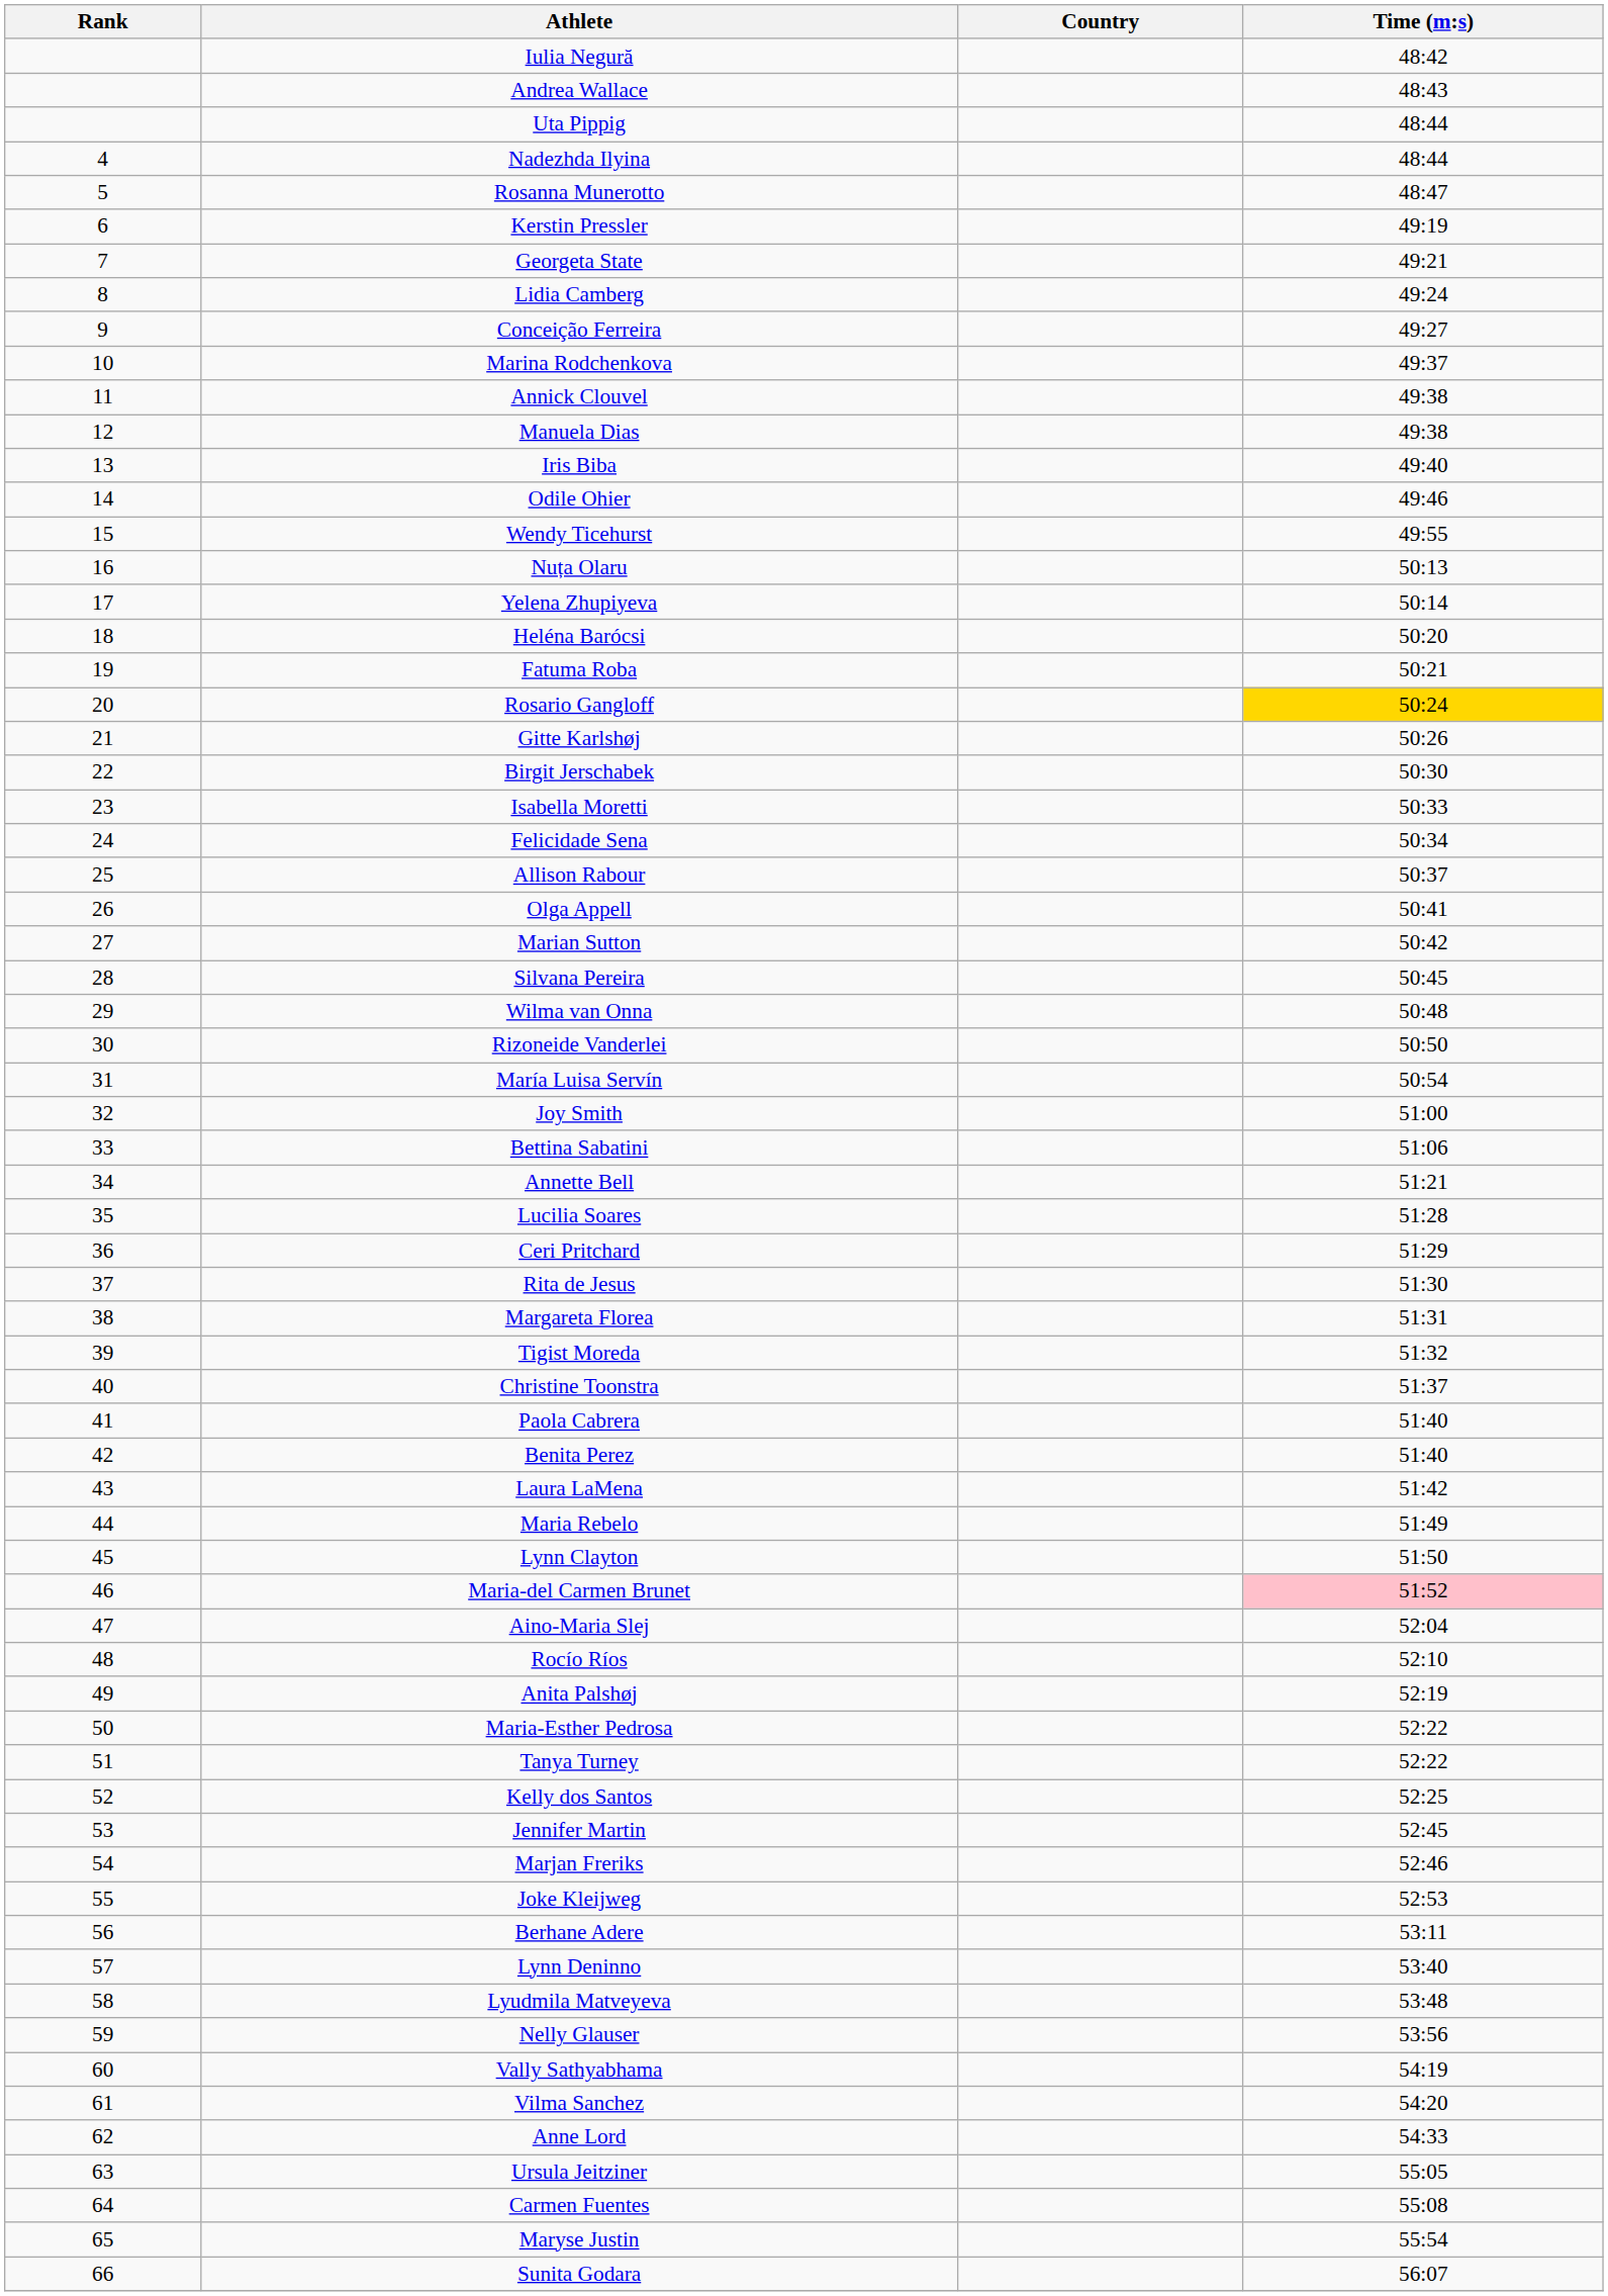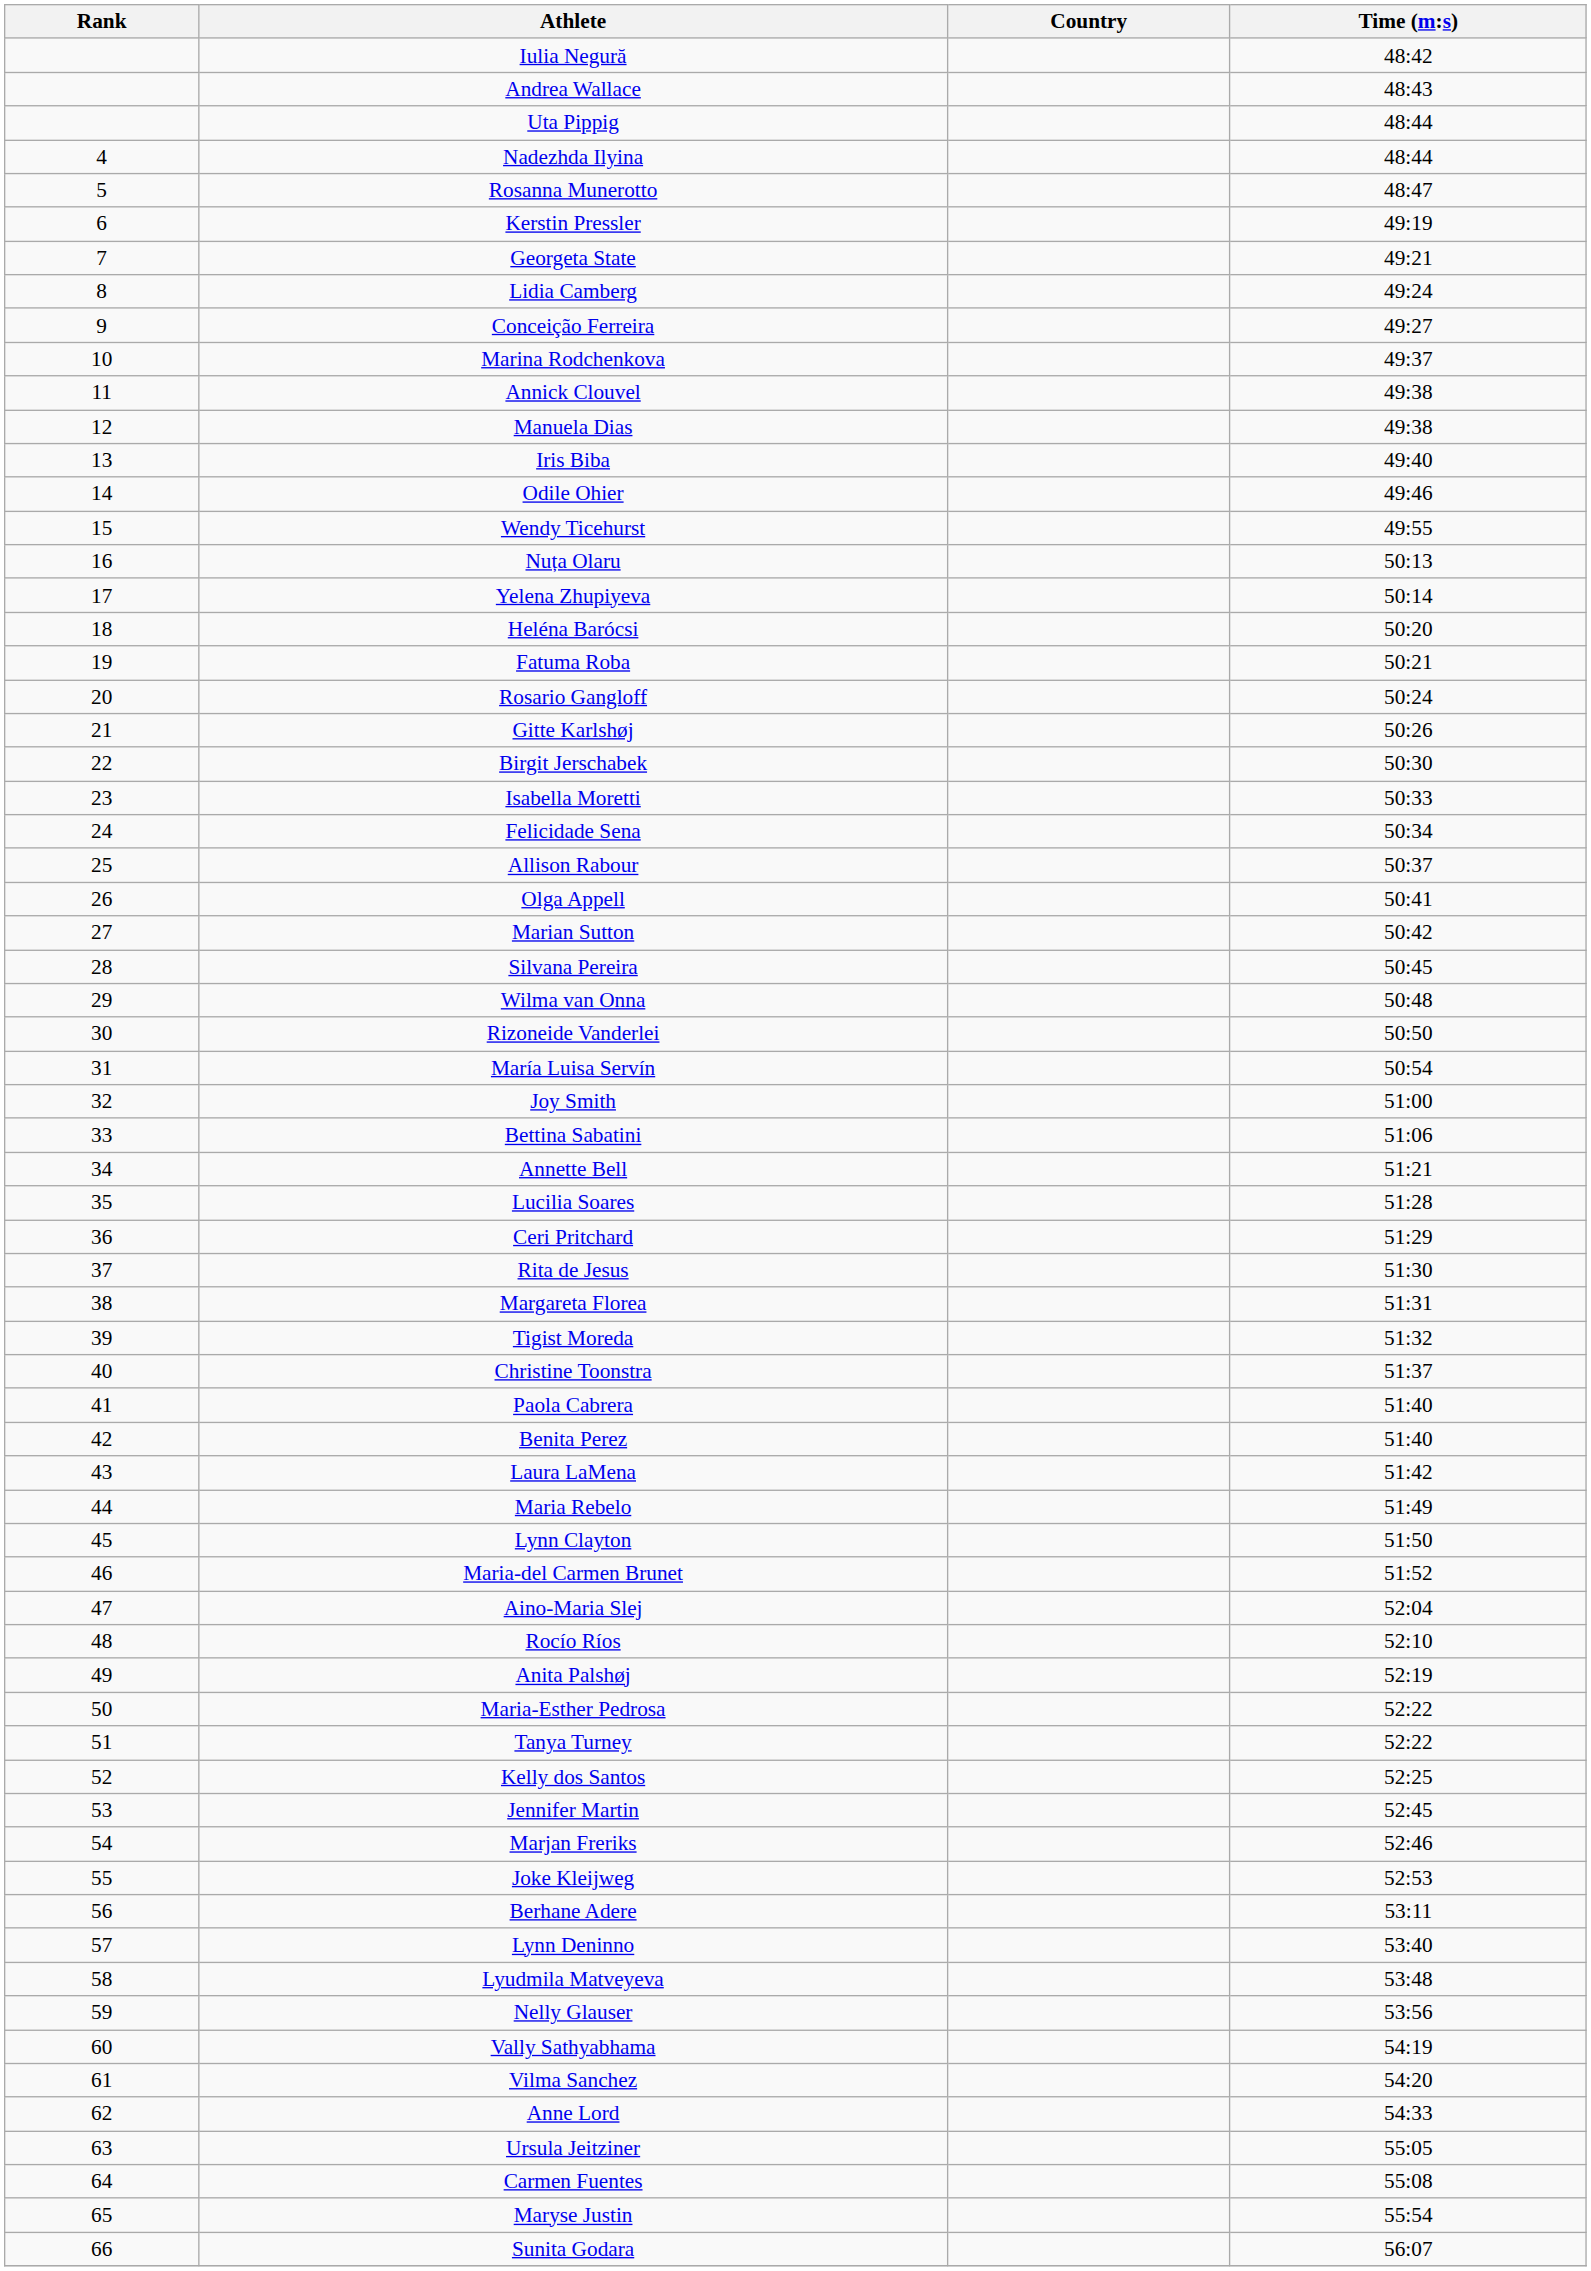Rosario Gangloff | Time (m:s): gold background -> no background
Maria-del Carmen Brunet | Time (m:s): pink background -> no background
